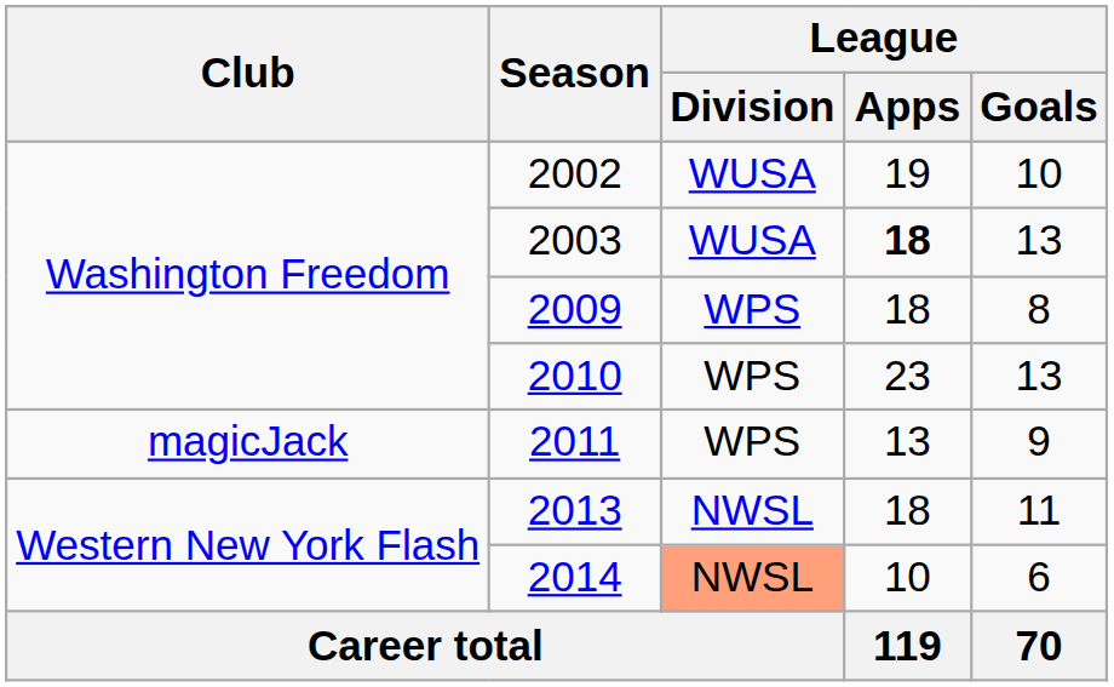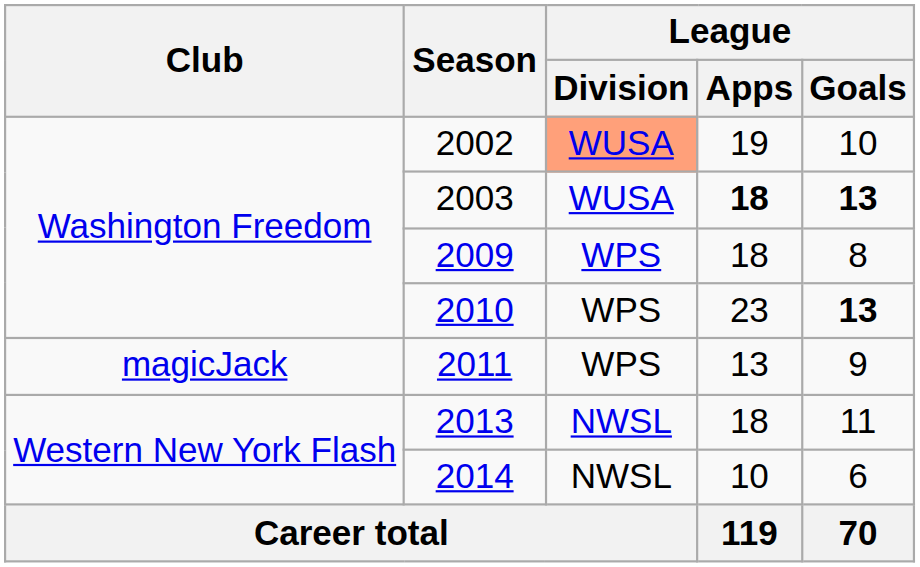2002 | League / Division: no background -> lightsalmon background
2003 | League / Goals: normal -> bold
2010 | League / Goals: normal -> bold
2014 | League / Division: lightsalmon background -> no background
